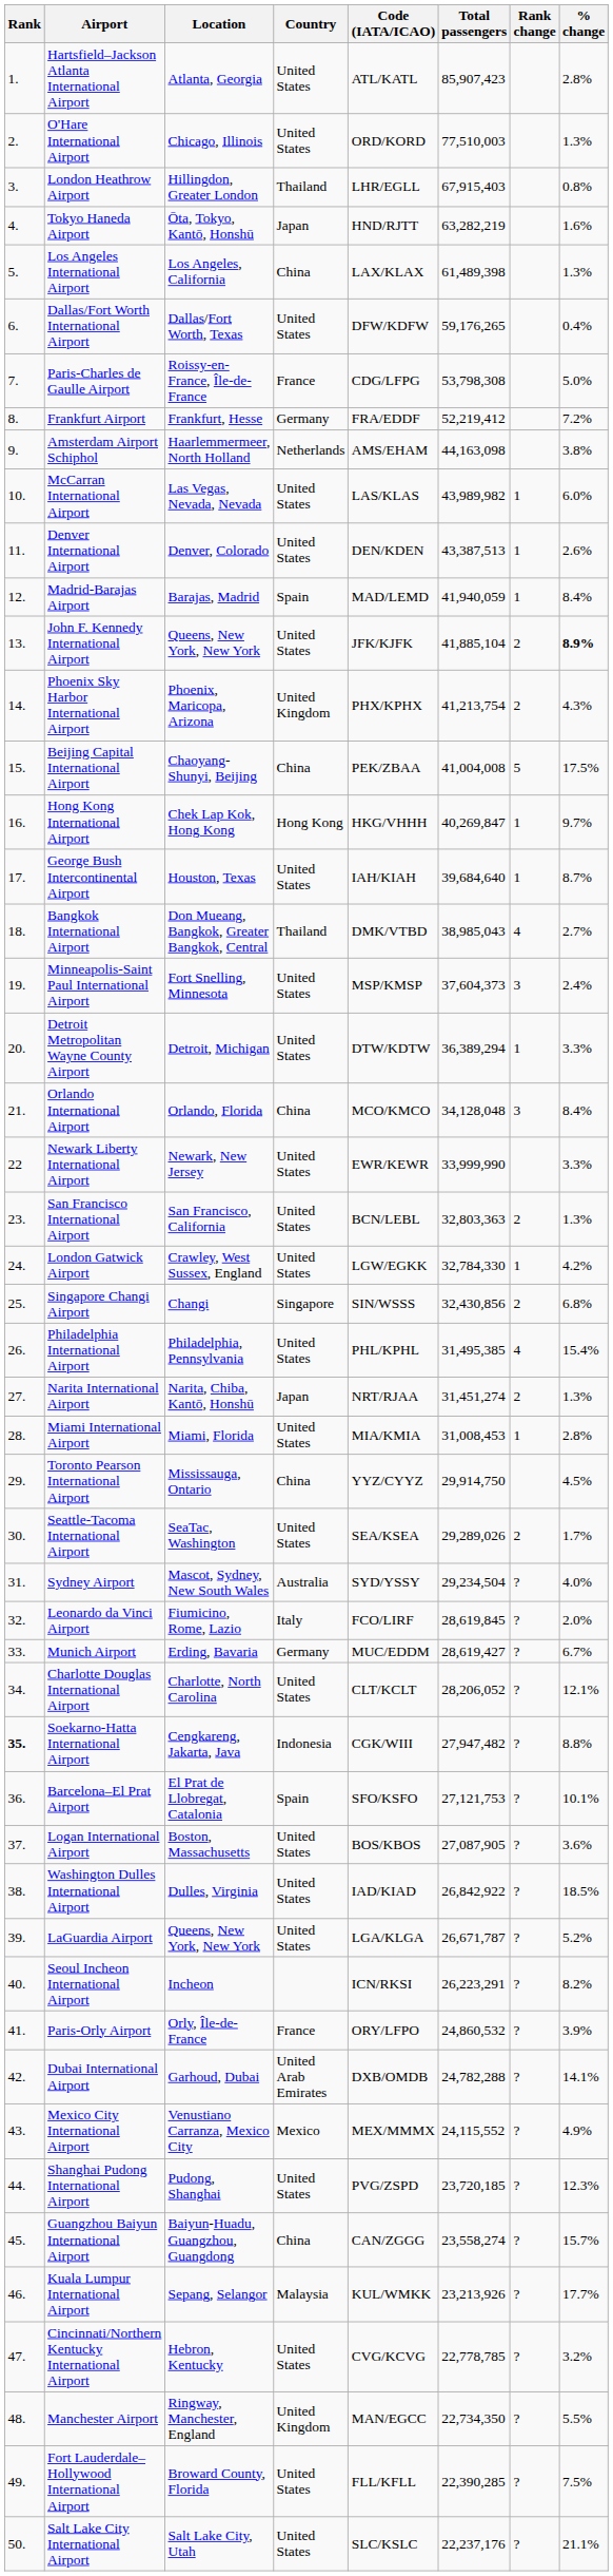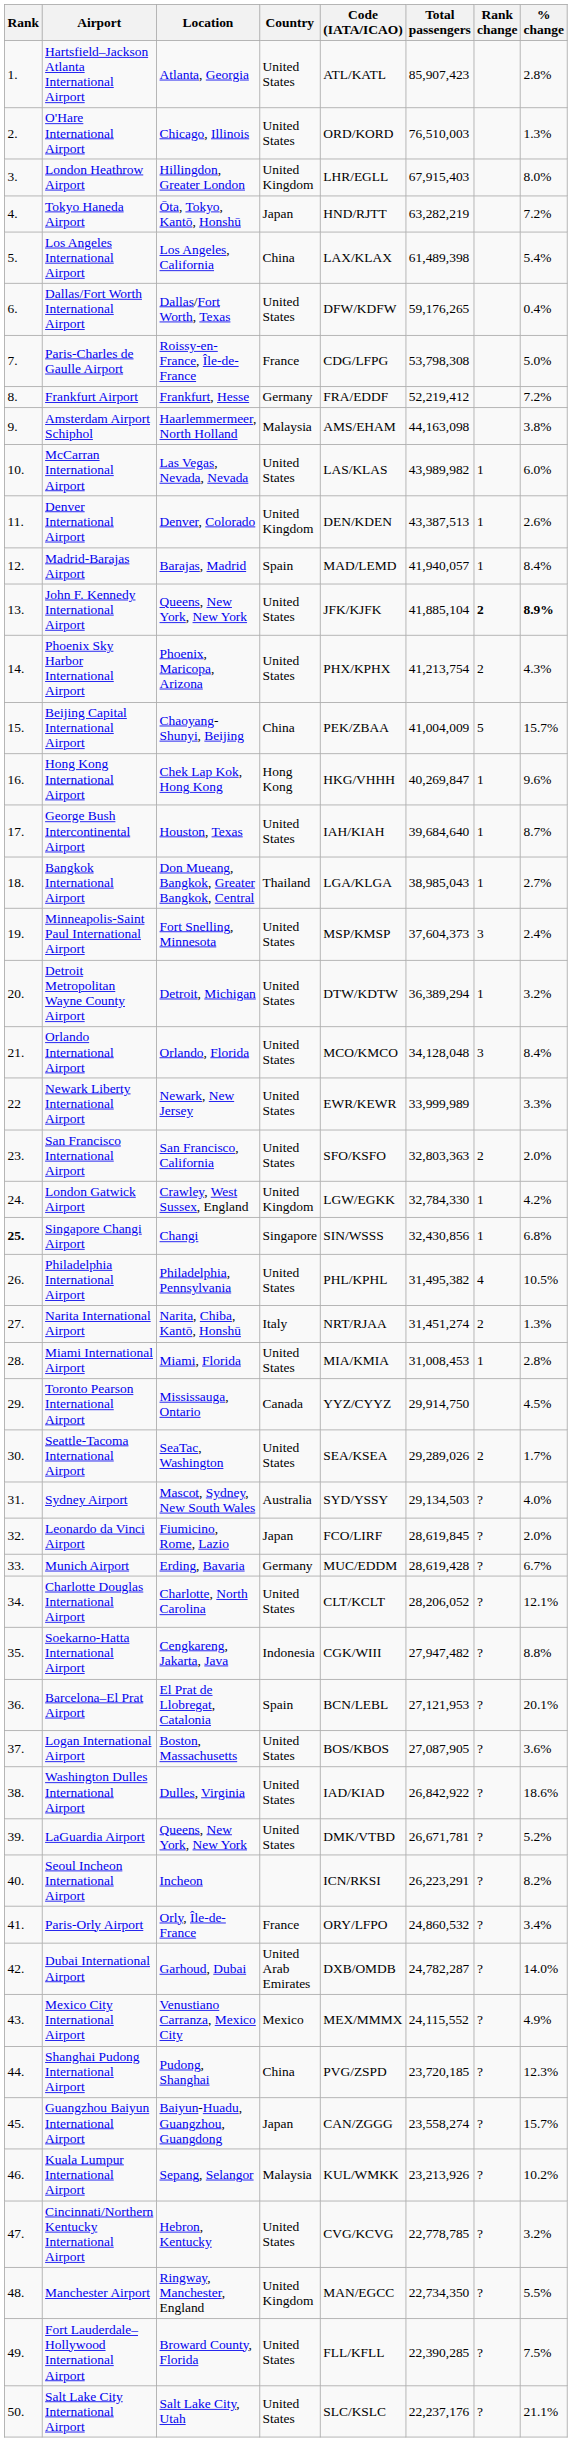O'Hare International Airport | Total passengers: 77,510,003 -> 76,510,003
London Heathrow Airport | Country: Thailand -> United Kingdom
London Heathrow Airport | % change: 0.8% -> 8.0%
Tokyo Haneda Airport | % change: 1.6% -> 7.2%
Los Angeles International Airport | % change: 1.3% -> 5.4%
Amsterdam Airport Schiphol | Country: Netherlands -> Malaysia
Denver International Airport | Country: United States -> United Kingdom
Madrid-Barajas Airport | Total passengers: 41,940,059 -> 41,940,057
John F. Kennedy International Airport | Rank change: normal -> bold
Phoenix Sky Harbor International Airport | Country: United Kingdom -> United States
Beijing Capital International Airport | Total passengers: 41,004,008 -> 41,004,009
Beijing Capital International Airport | % change: 17.5% -> 15.7%
Hong Kong International Airport | % change: 9.7% -> 9.6%
Bangkok International Airport | Code (IATA/ICAO): DMK/VTBD -> LGA/KLGA
Bangkok International Airport | Rank change: 4 -> 1
Detroit Metropolitan Wayne County Airport | % change: 3.3% -> 3.2%
Orlando International Airport | Country: China -> United States
Newark Liberty International Airport | Total passengers: 33,999,990 -> 33,999,989
San Francisco International Airport | Code (IATA/ICAO): BCN/LEBL -> SFO/KSFO
San Francisco International Airport | % change: 1.3% -> 2.0%
London Gatwick Airport | Country: United States -> United Kingdom
Singapore Changi Airport | Rank: normal -> bold
Singapore Changi Airport | Rank change: 2 -> 1
Philadelphia International Airport | Total passengers: 31,495,385 -> 31,495,382
Philadelphia International Airport | % change: 15.4% -> 10.5%
Narita International Airport | Country: Japan -> Italy
Toronto Pearson International Airport | Country: China -> Canada
Sydney Airport | Total passengers: 29,234,504 -> 29,134,503
Leonardo da Vinci Airport | Country: Italy -> Japan
Munich Airport | Total passengers: 28,619,427 -> 28,619,428
Soekarno-Hatta International Airport | Rank: bold -> normal
Barcelona–El Prat Airport | Code (IATA/ICAO): SFO/KSFO -> BCN/LEBL
Barcelona–El Prat Airport | Total passengers: 27,121,753 -> 27,121,953
Barcelona–El Prat Airport | % change: 10.1% -> 20.1%
Washington Dulles International Airport | % change: 18.5% -> 18.6%
LaGuardia Airport | Code (IATA/ICAO): LGA/KLGA -> DMK/VTBD
LaGuardia Airport | Total passengers: 26,671,787 -> 26,671,781
Paris-Orly Airport | % change: 3.9% -> 3.4%
Dubai International Airport | Total passengers: 24,782,288 -> 24,782,287
Dubai International Airport | % change: 14.1% -> 14.0%
Shanghai Pudong International Airport | Country: United States -> China
Guangzhou Baiyun International Airport | Country: China -> Japan
Kuala Lumpur International Airport | % change: 17.7% -> 10.2%
